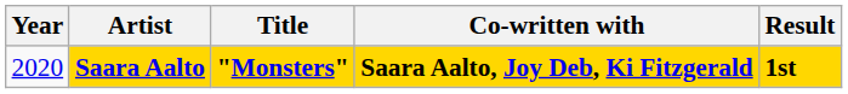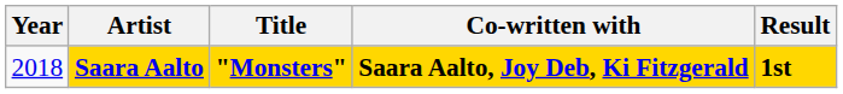Saara Aalto | Year: 2020 -> 2018
